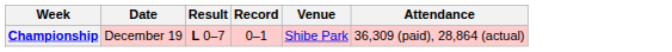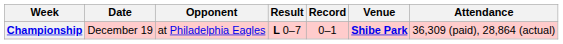+ column: Opponent | at Philadelphia Eagles
Championship | Venue: normal -> bold
